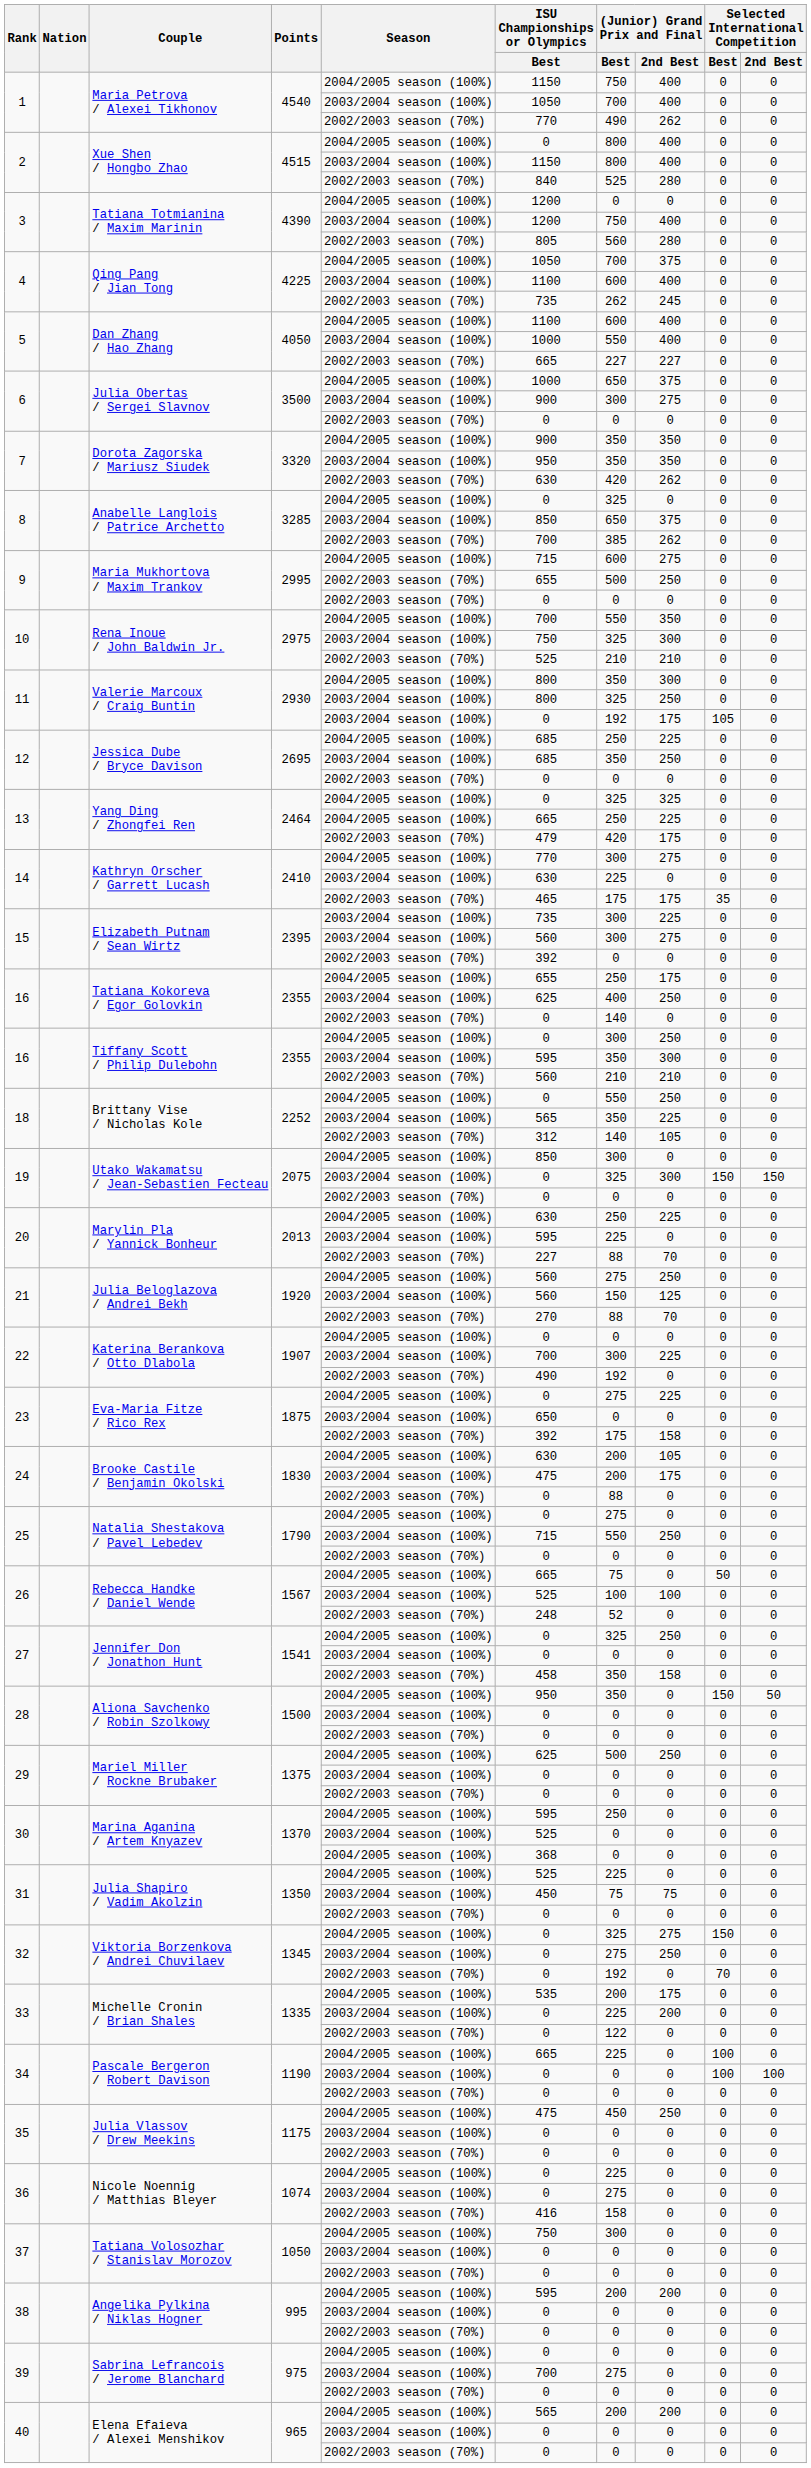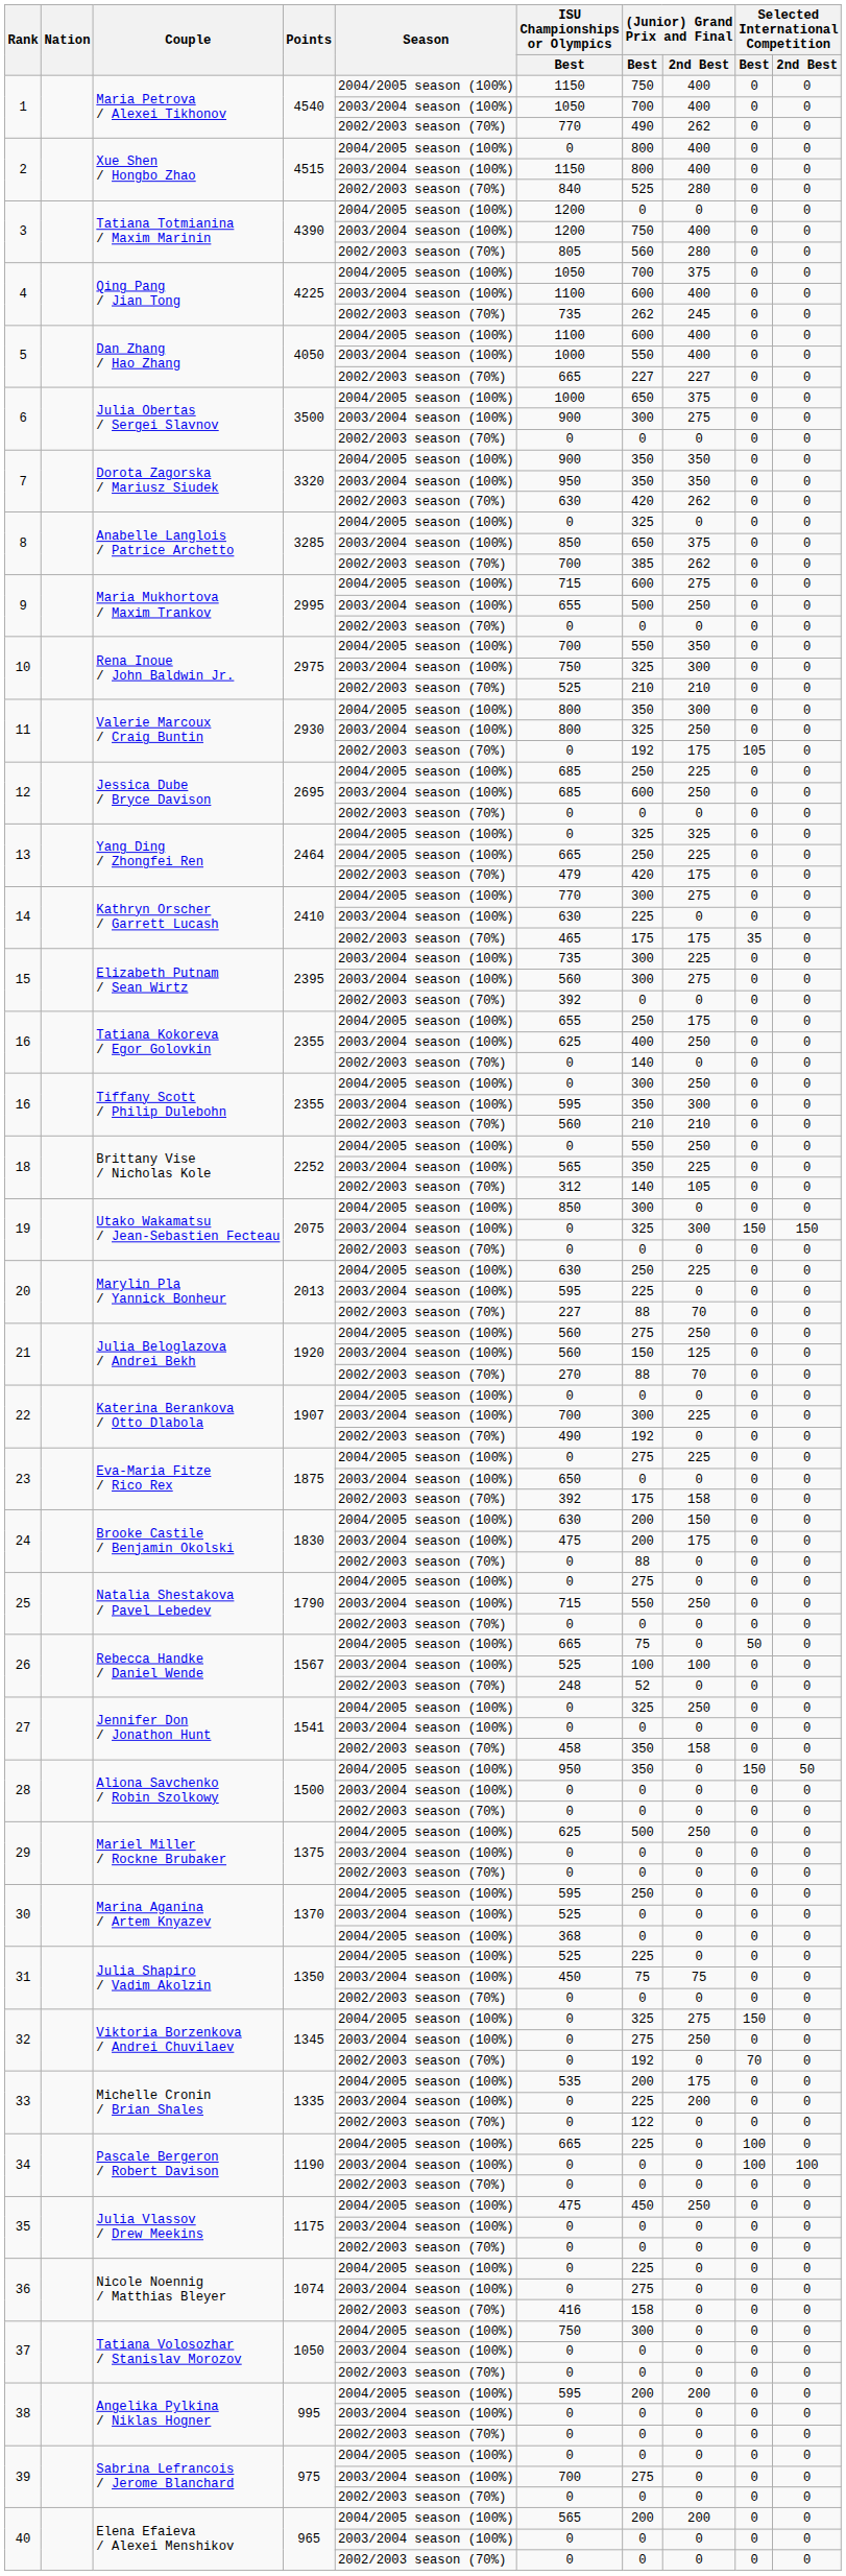row 28 | Season: 2002/2003 season (70%) -> 2003/2004 season (100%)
row 35 | Season: 2003/2004 season (100%) -> 2002/2003 season (70%)
row 37 | (Junior) Grand Prix and Final / Best: 350 -> 600
row 72 | (Junior) Grand Prix and Final / 2nd Best: 105 -> 150
